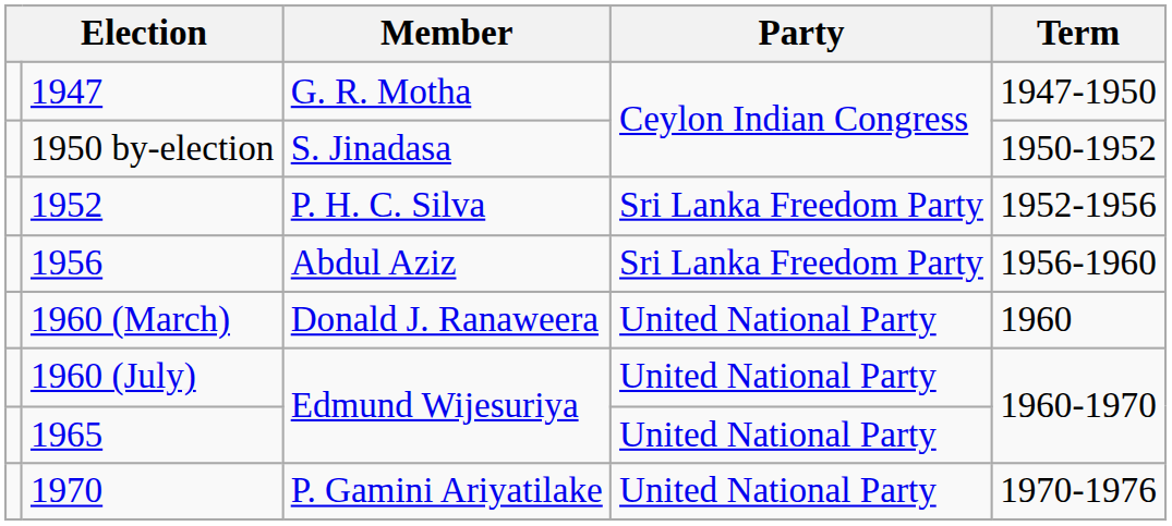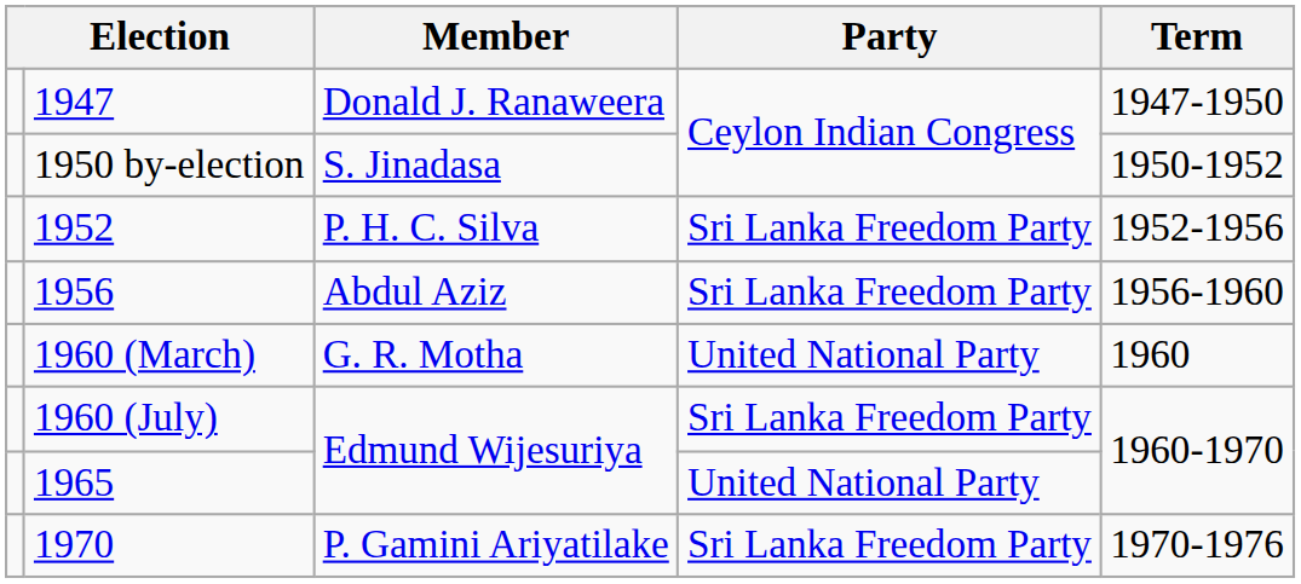1947 | Member: G. R. Motha -> Donald J. Ranaweera
1960 (March) | Member: Donald J. Ranaweera -> G. R. Motha
1960 (July) | Party: United National Party -> Sri Lanka Freedom Party
1970 | Party: United National Party -> Sri Lanka Freedom Party
